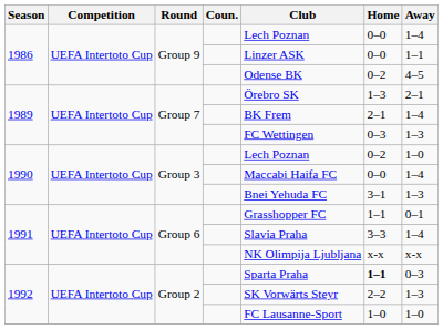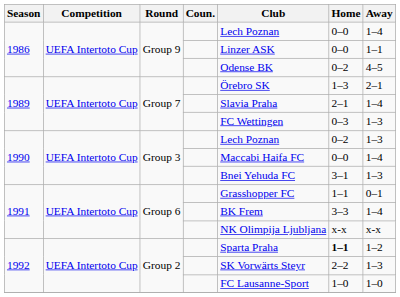row 6 | Club: BK Frem -> Slavia Praha
row 8 | Away: 1–0 -> 1–3
row 12 | Club: Slavia Praha -> BK Frem
row 14 | Away: 0–3 -> 1–2
